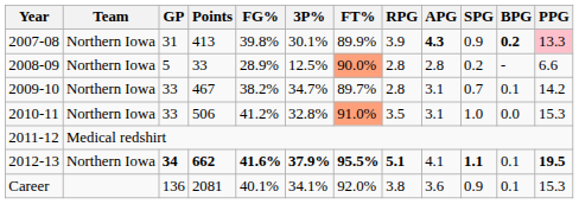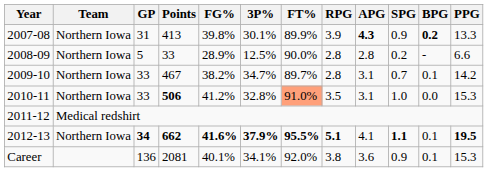2007-08 | PPG: pink background -> no background
2008-09 | FT%: lightsalmon background -> no background
2010-11 | Points: normal -> bold
